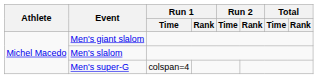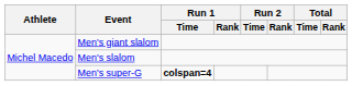Men's super-G | Run 1 / Time: normal -> bold
